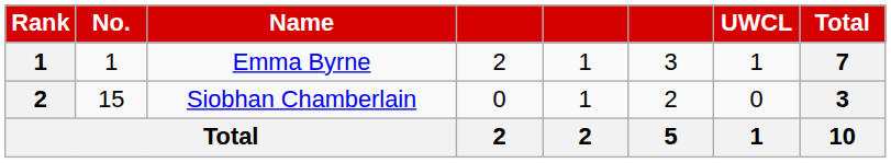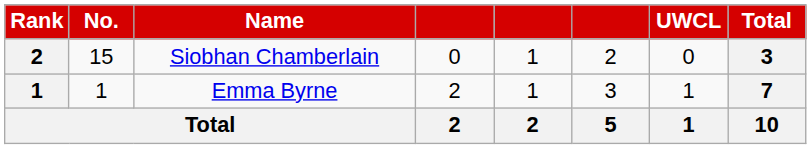rows swapped: Emma Byrne <-> Siobhan Chamberlain
